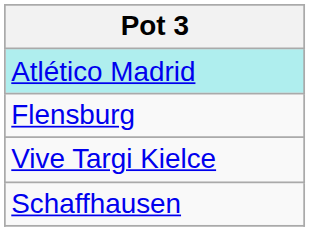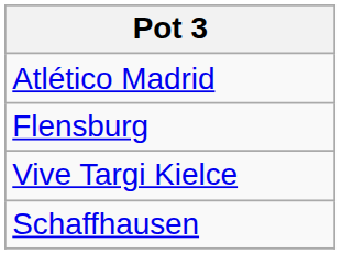row 2 | column 1: paleturquoise background -> no background
